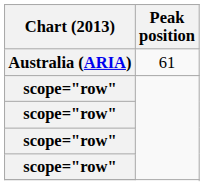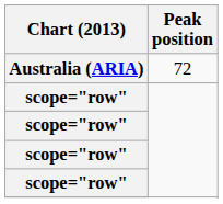Australia (ARIA) | Peak position: 61 -> 72
